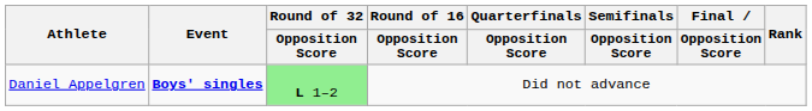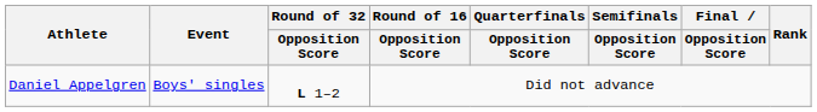Daniel Appelgren | Event: bold -> normal
Daniel Appelgren | Round of 32 / Opposition Score: lightgreen background -> no background
